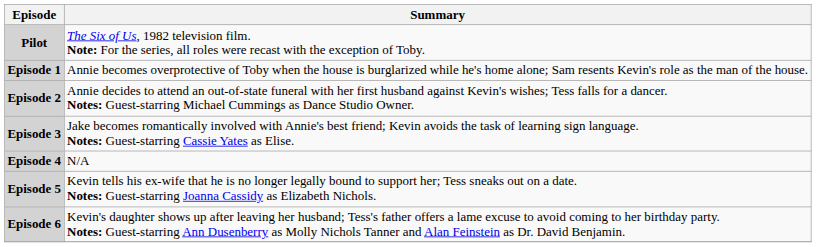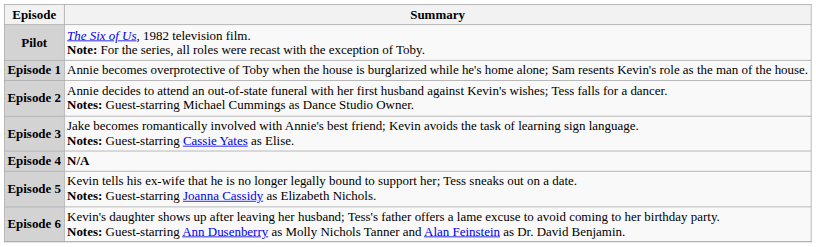Episode 4 | Summary: normal -> bold
